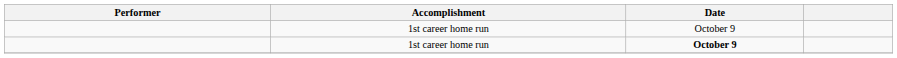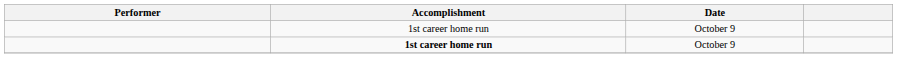row 3 | Accomplishment: normal -> bold
row 3 | Date: bold -> normal
